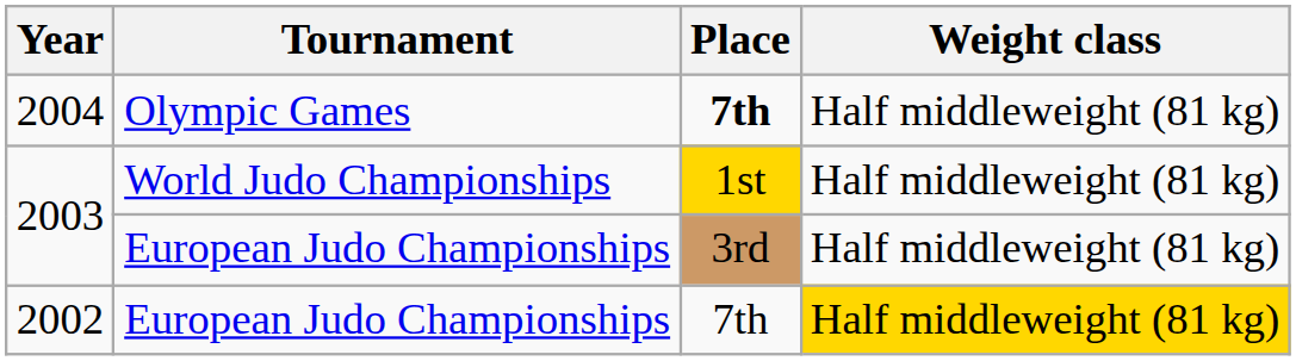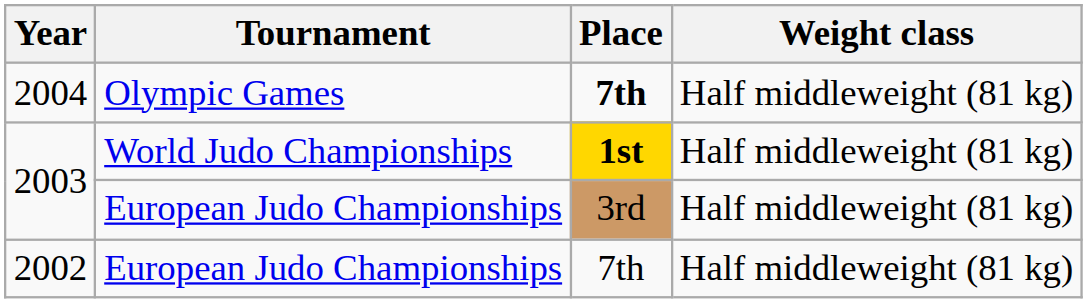2003 / World Judo Championships | Place: normal -> bold
2002 | Weight class: gold background -> no background
